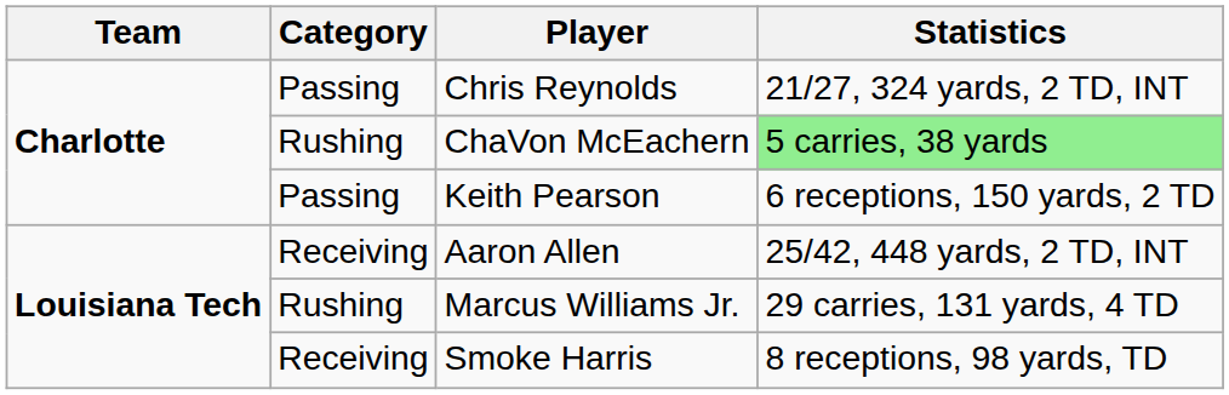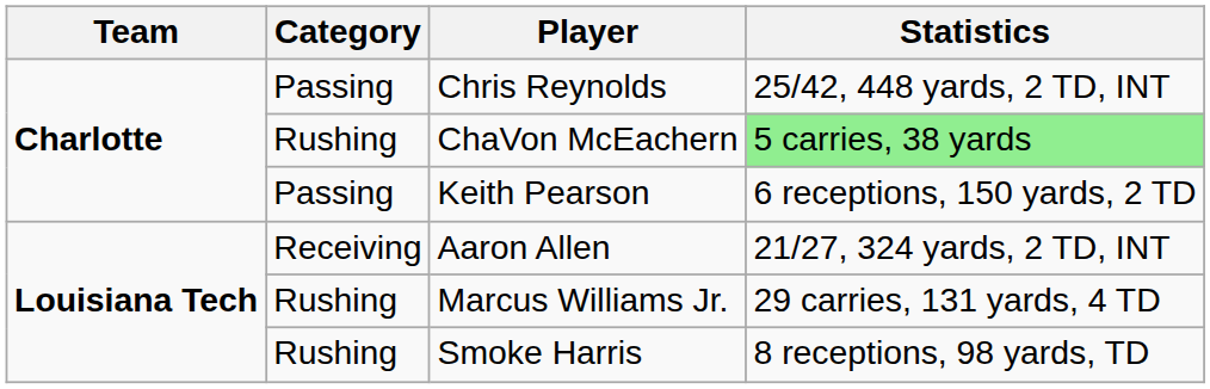Chris Reynolds | Statistics: 21/27, 324 yards, 2 TD, INT -> 25/42, 448 yards, 2 TD, INT
Aaron Allen | Statistics: 25/42, 448 yards, 2 TD, INT -> 21/27, 324 yards, 2 TD, INT
Smoke Harris | Category: Receiving -> Rushing
